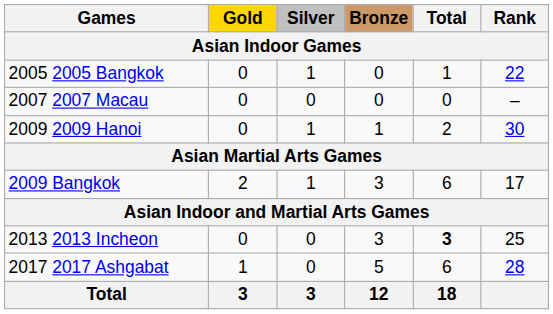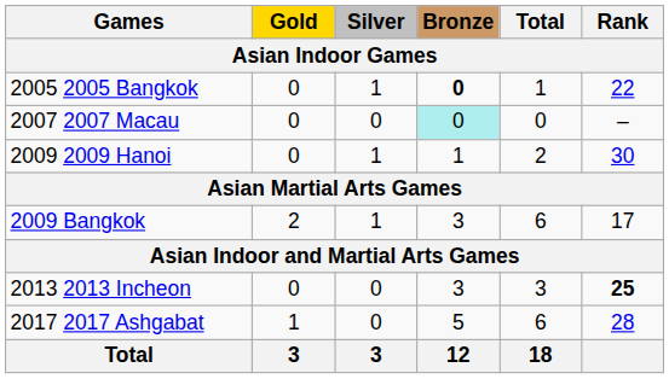2005 2005 Bangkok | Bronze: normal -> bold
2007 2007 Macau | Bronze: no background -> paleturquoise background
2013 2013 Incheon | Total: bold -> normal
2013 2013 Incheon | Rank: normal -> bold
